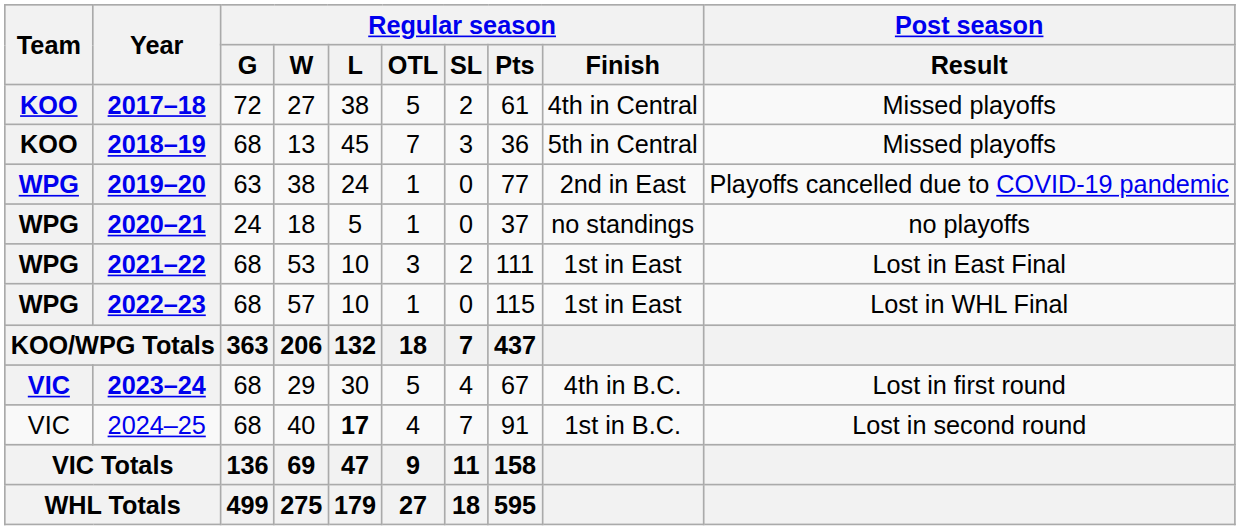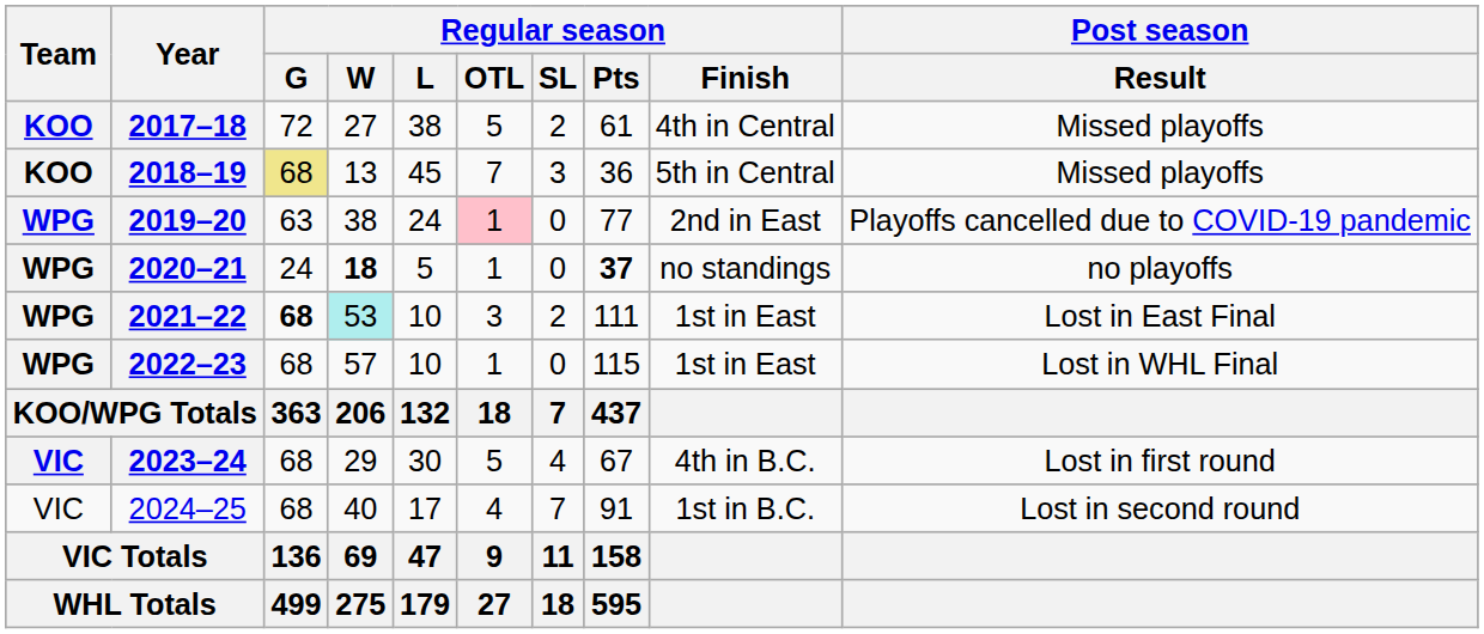2018–19 | Regular season / G: no background -> khaki background
2019–20 | Regular season / OTL: no background -> pink background
2020–21 | Regular season / W: normal -> bold
2020–21 | Regular season / Pts: normal -> bold
2021–22 | Regular season / G: normal -> bold
2021–22 | Regular season / W: no background -> paleturquoise background
2024–25 | Regular season / L: bold -> normal
